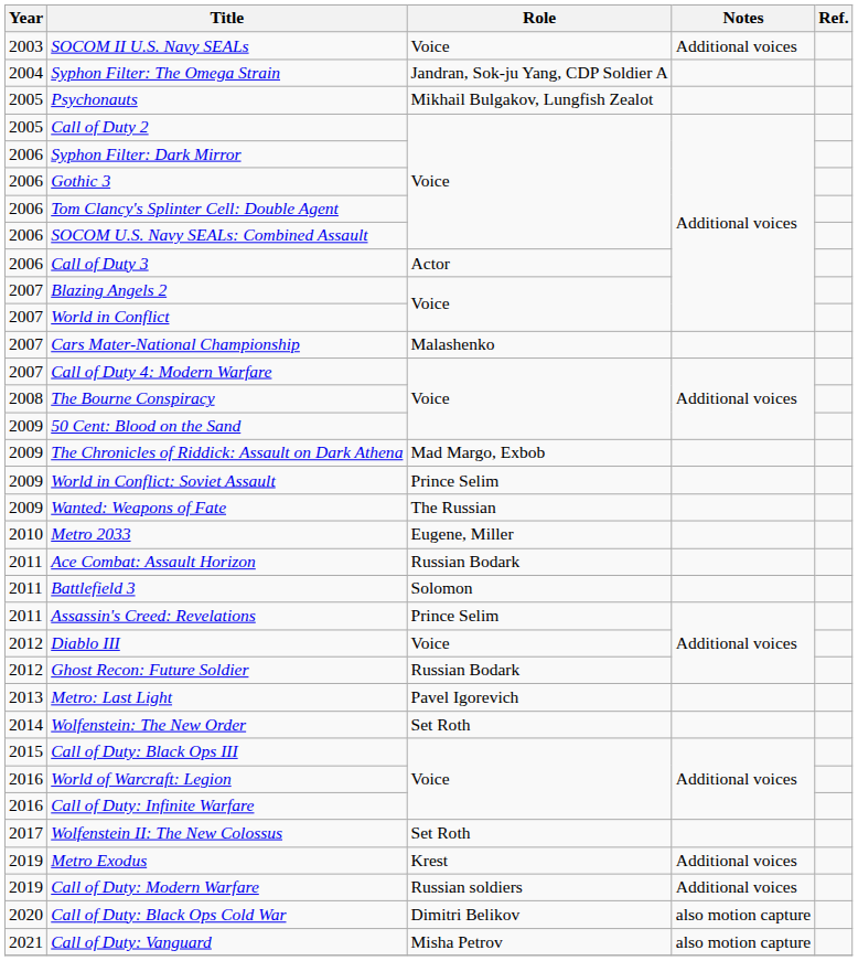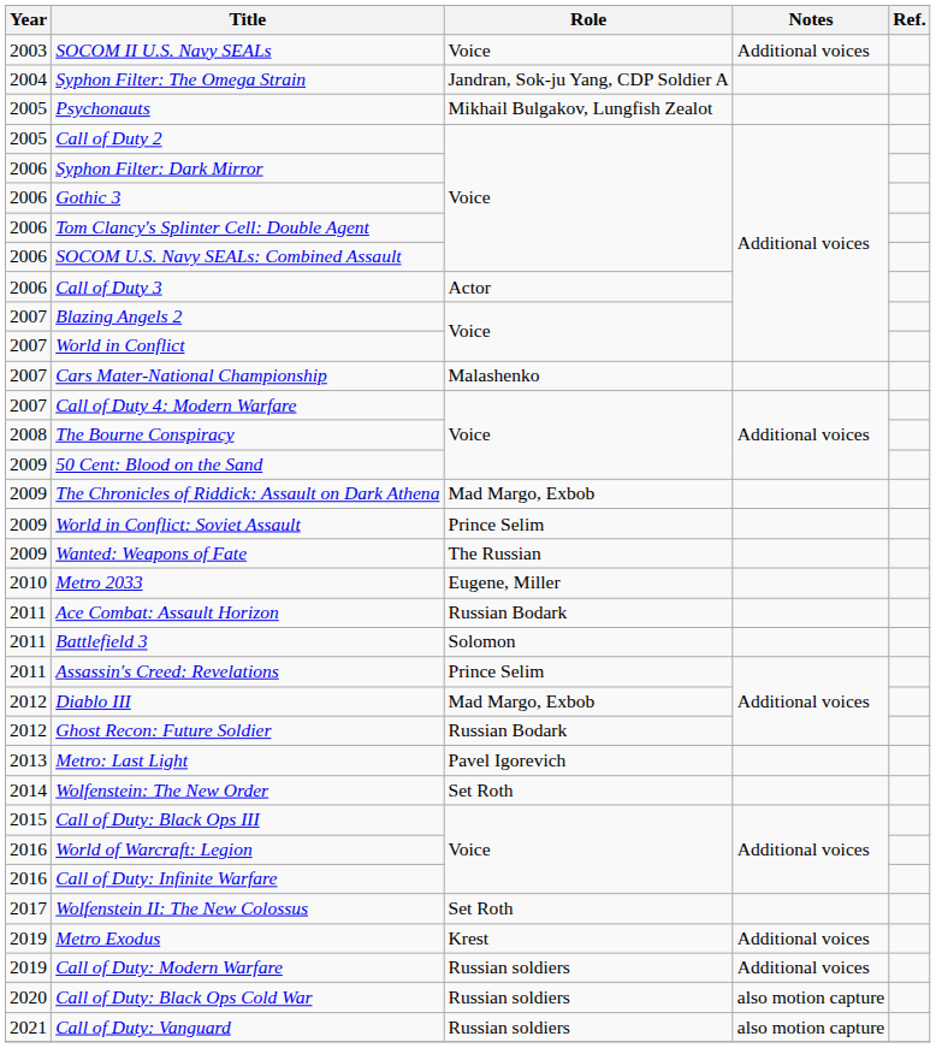Diablo III | Role: Voice -> Mad Margo, Exbob
Call of Duty: Black Ops Cold War | Role: Dimitri Belikov -> Russian soldiers
Call of Duty: Vanguard | Role: Misha Petrov -> Russian soldiers
